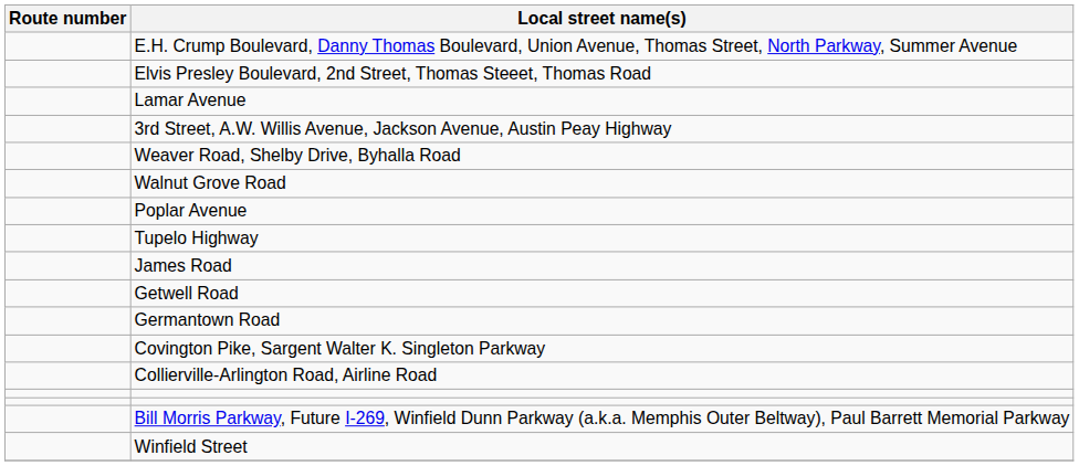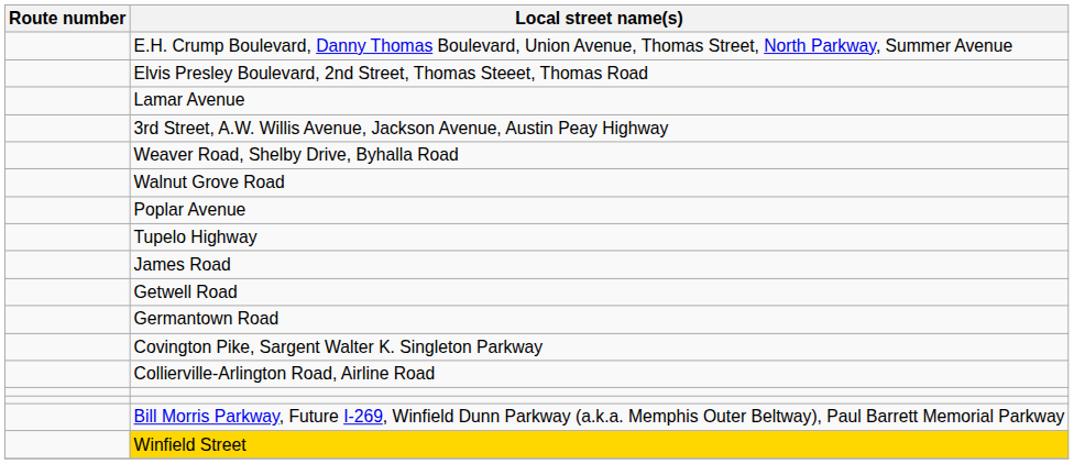row 18 | Local street name(s): no background -> gold background
